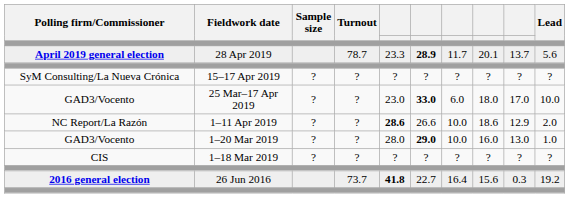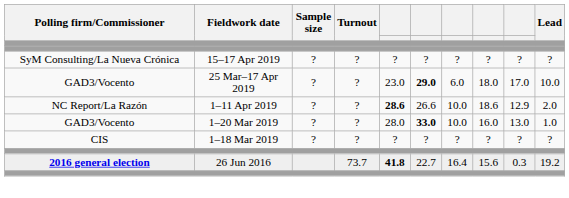- row: April 2019 general election | 28 Apr 2019 | 78.7 | 23.3 | 28.9 | 11.7 | 20.1 | 13.7 | 5.6
25 Mar–17 Apr 2019 | column 6: 33.0 -> 29.0
1–20 Mar 2019 | column 6: 29.0 -> 33.0
